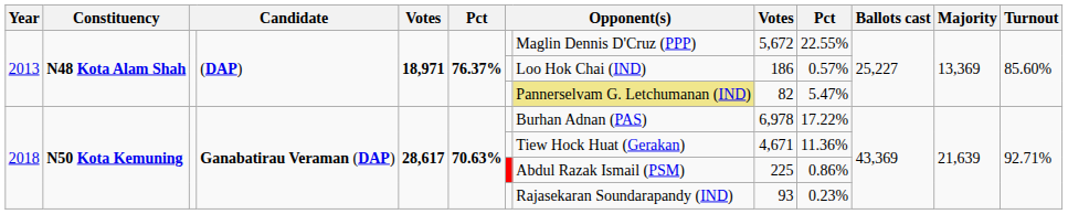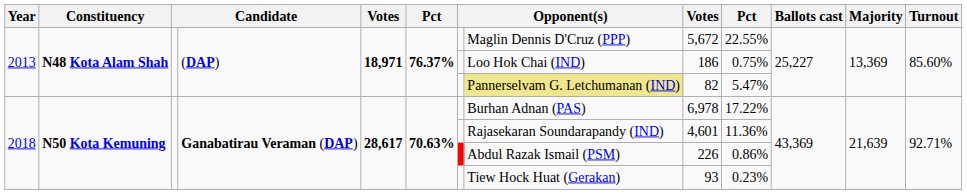row 3 | column 10: 0.57% -> 0.75%
row 6 | column 8: Tiew Hock Huat (Gerakan) -> Rajasekaran Soundarapandy (IND)
row 6 | column 9: 4,671 -> 4,601
row 7 | column 9: 225 -> 226
row 8 | column 8: Rajasekaran Soundarapandy (IND) -> Tiew Hock Huat (Gerakan)
